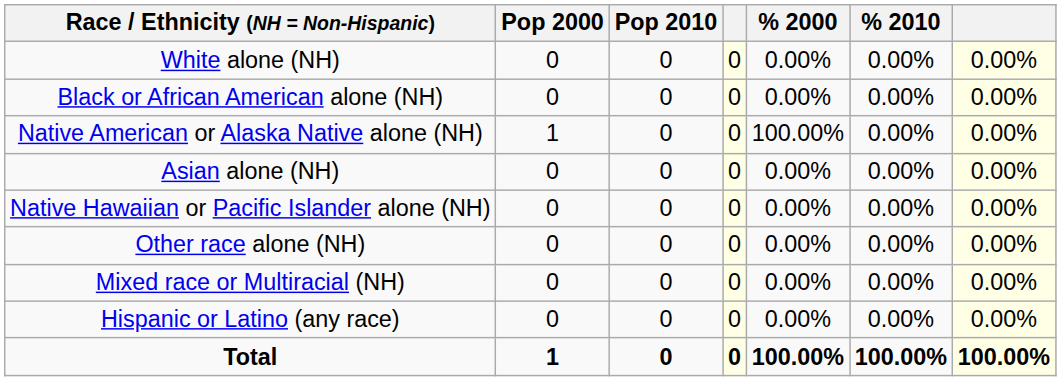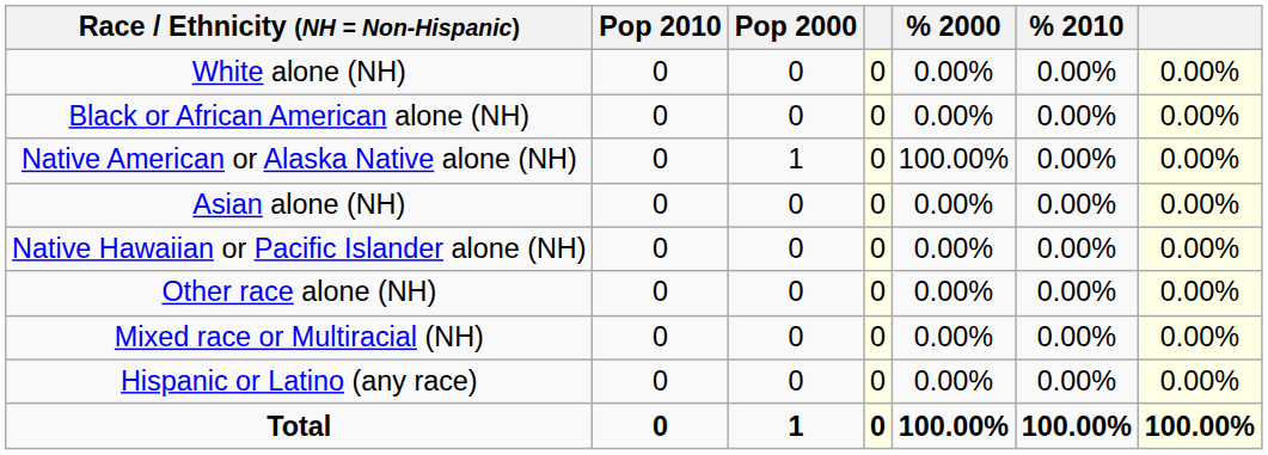columns swapped: Pop 2000 <-> Pop 2010
